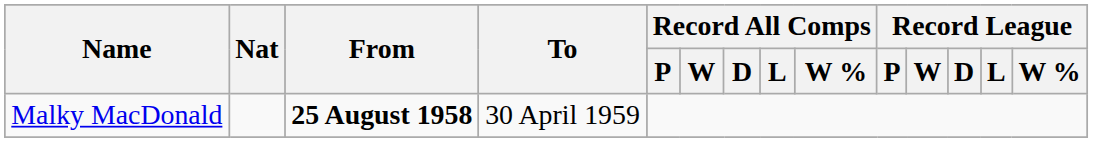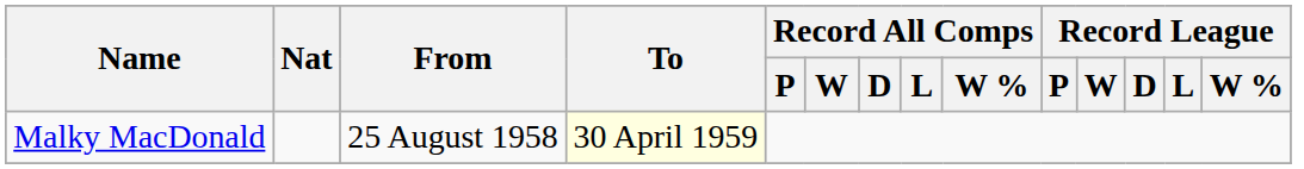Malky MacDonald | From: bold -> normal
Malky MacDonald | To: no background -> lightyellow background
